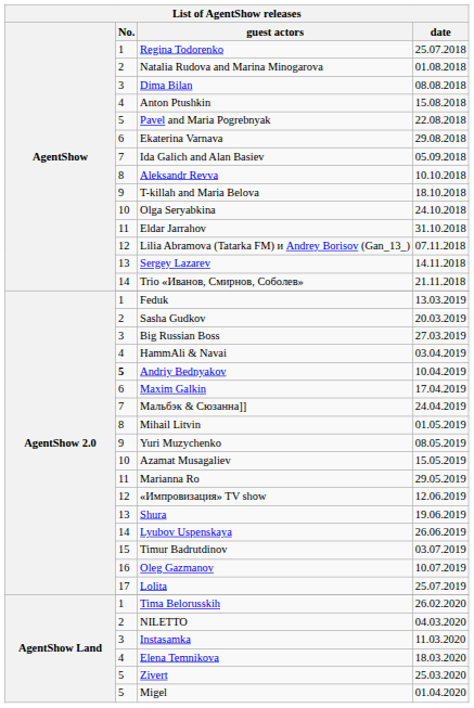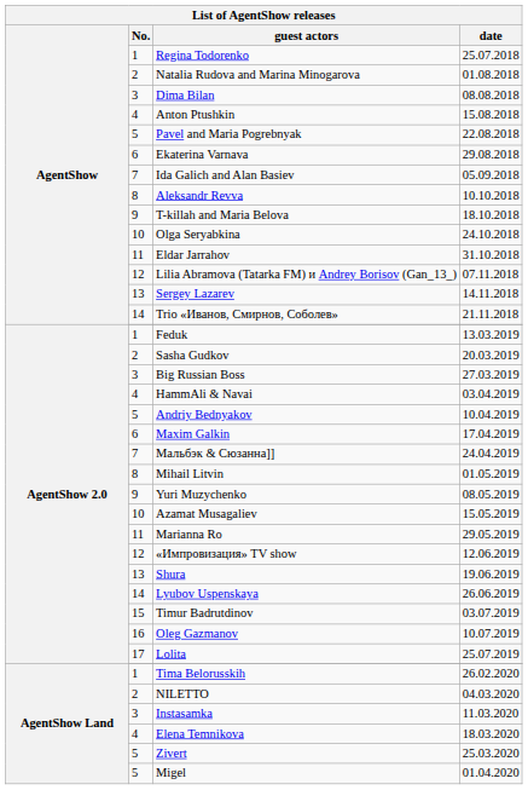Andriy Bednyakov | No.: bold -> normal
